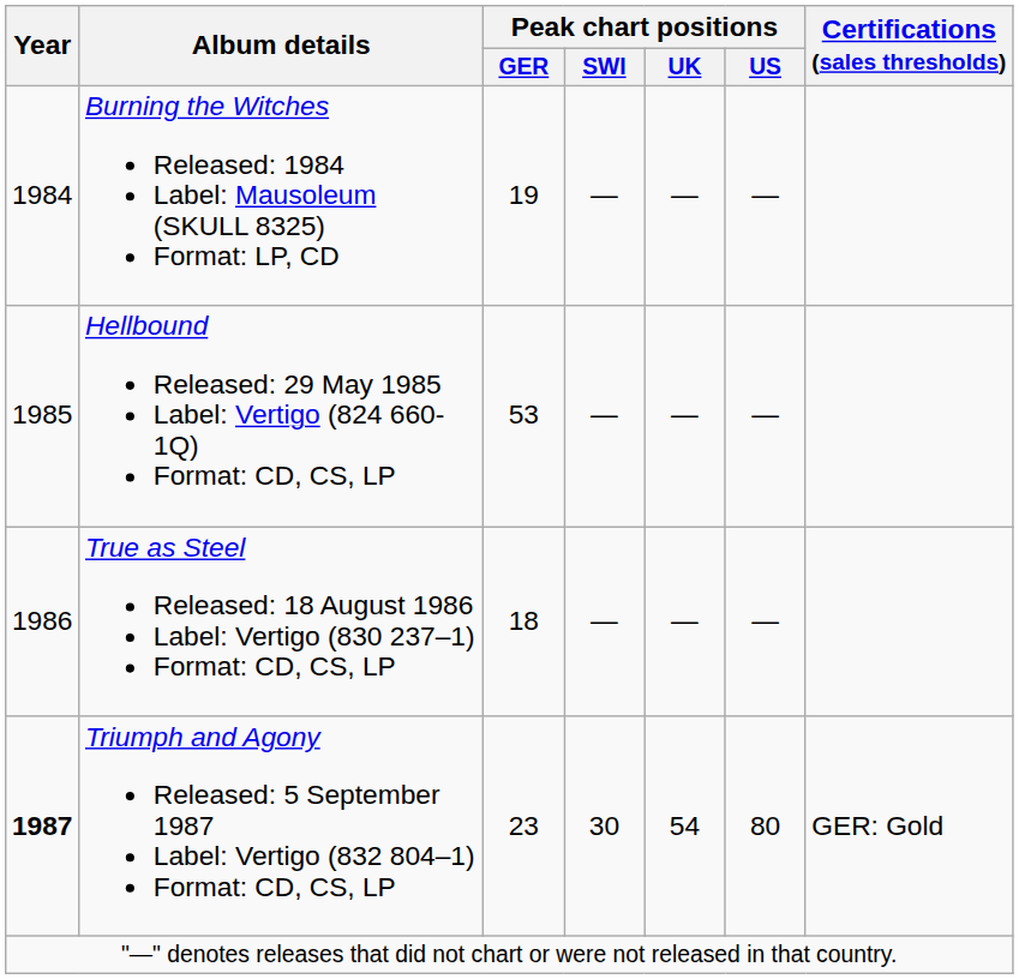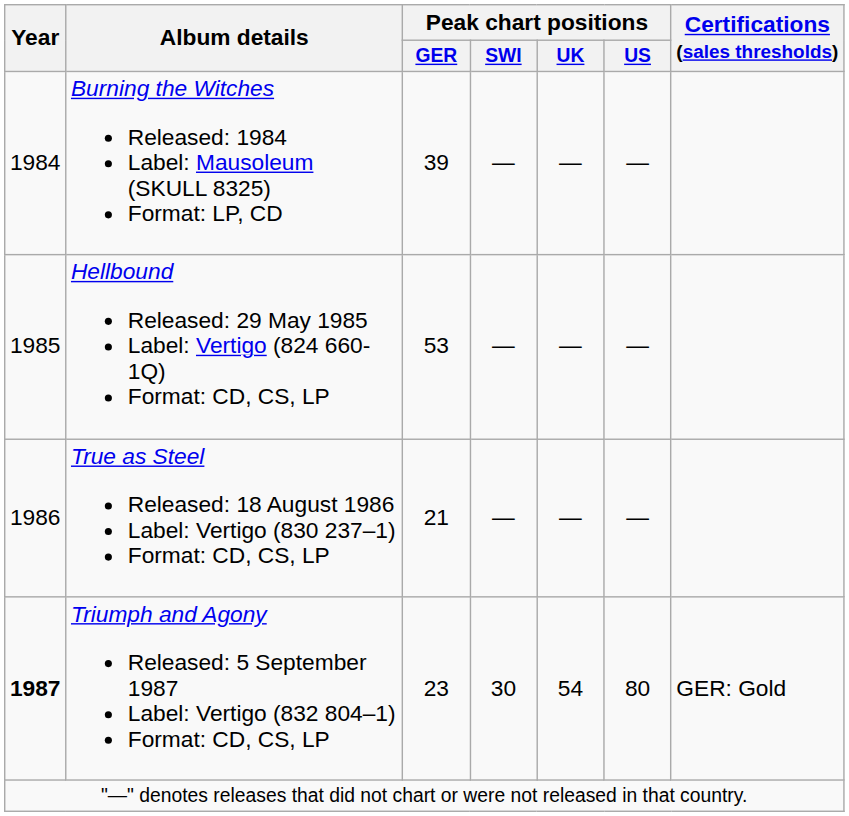row 3 | Peak chart positions / GER: 19 -> 39
row 5 | Peak chart positions / GER: 18 -> 21
